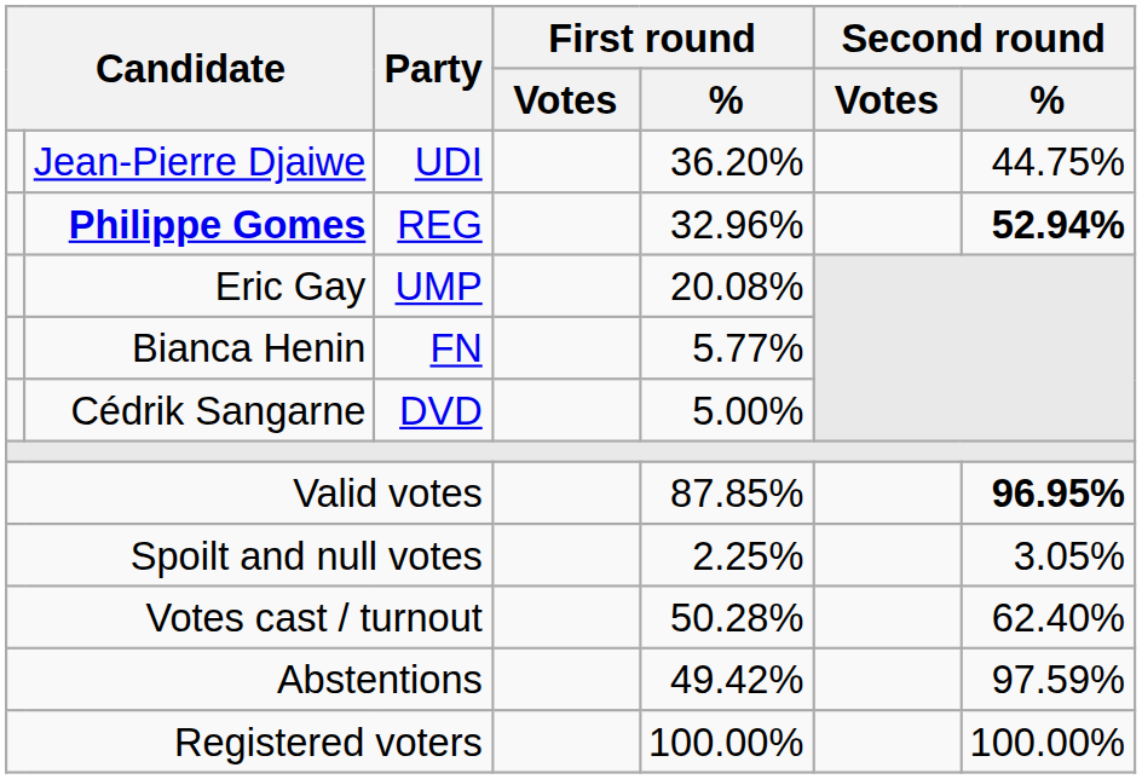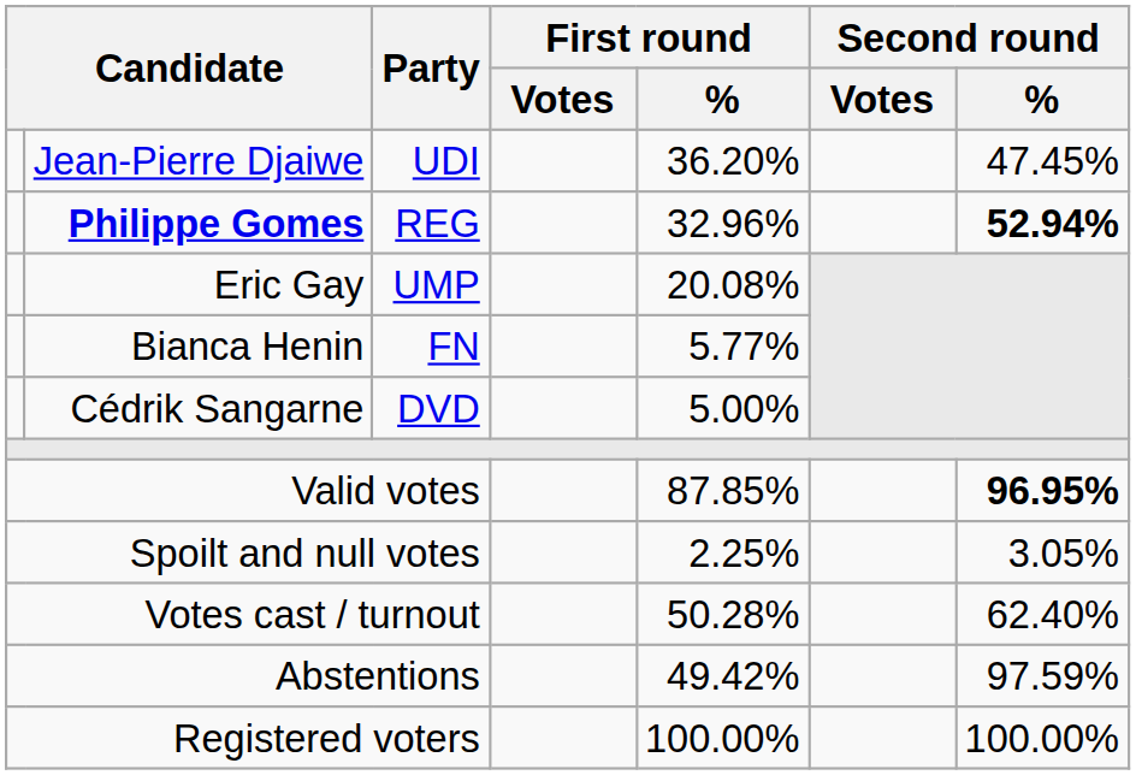Jean-Pierre Djaiwe | Second round / %: 44.75% -> 47.45%
